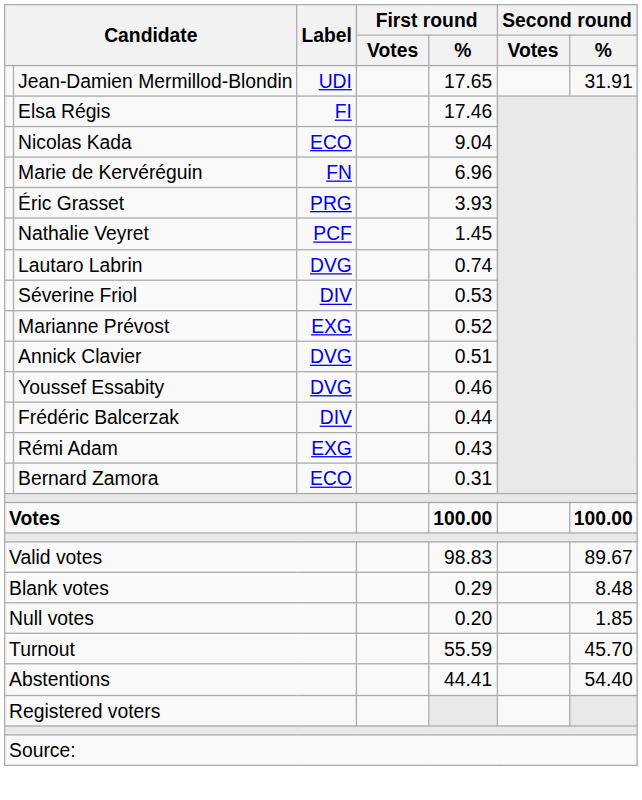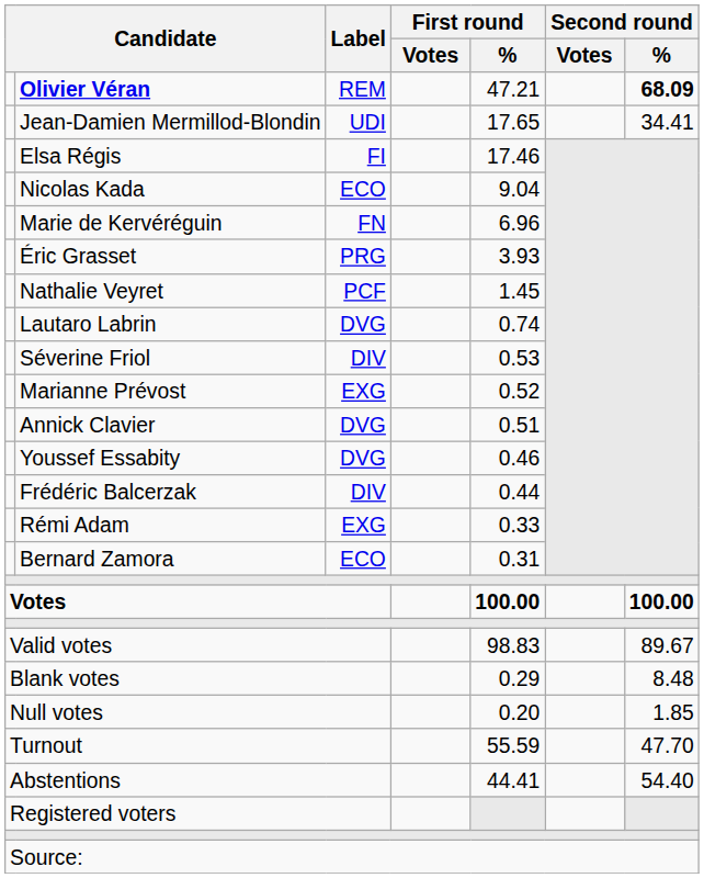+ row: Olivier Véran | REM | 47.21 | 68.09
Jean-Damien Mermillod-Blondin | Second round / %: 31.91 -> 34.41
Rémi Adam | First round / %: 0.43 -> 0.33
Turnout | Second round / %: 45.70 -> 47.70
